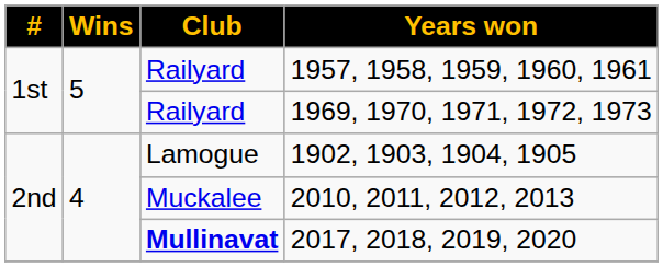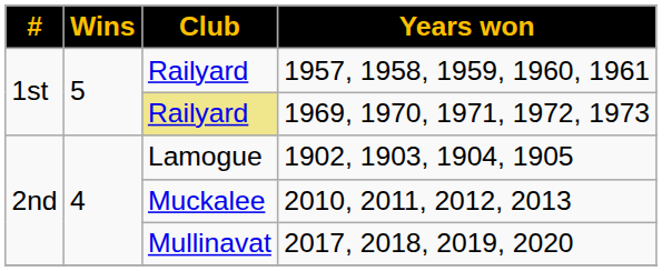1969, 1970, 1971, 1972, 1973 | Club: no background -> khaki background
2017, 2018, 2019, 2020 | Club: bold -> normal
